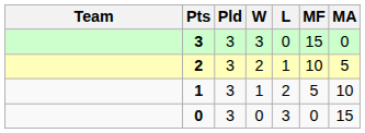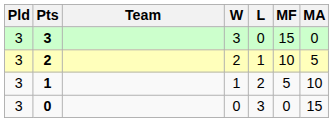columns swapped: Team <-> Pld
